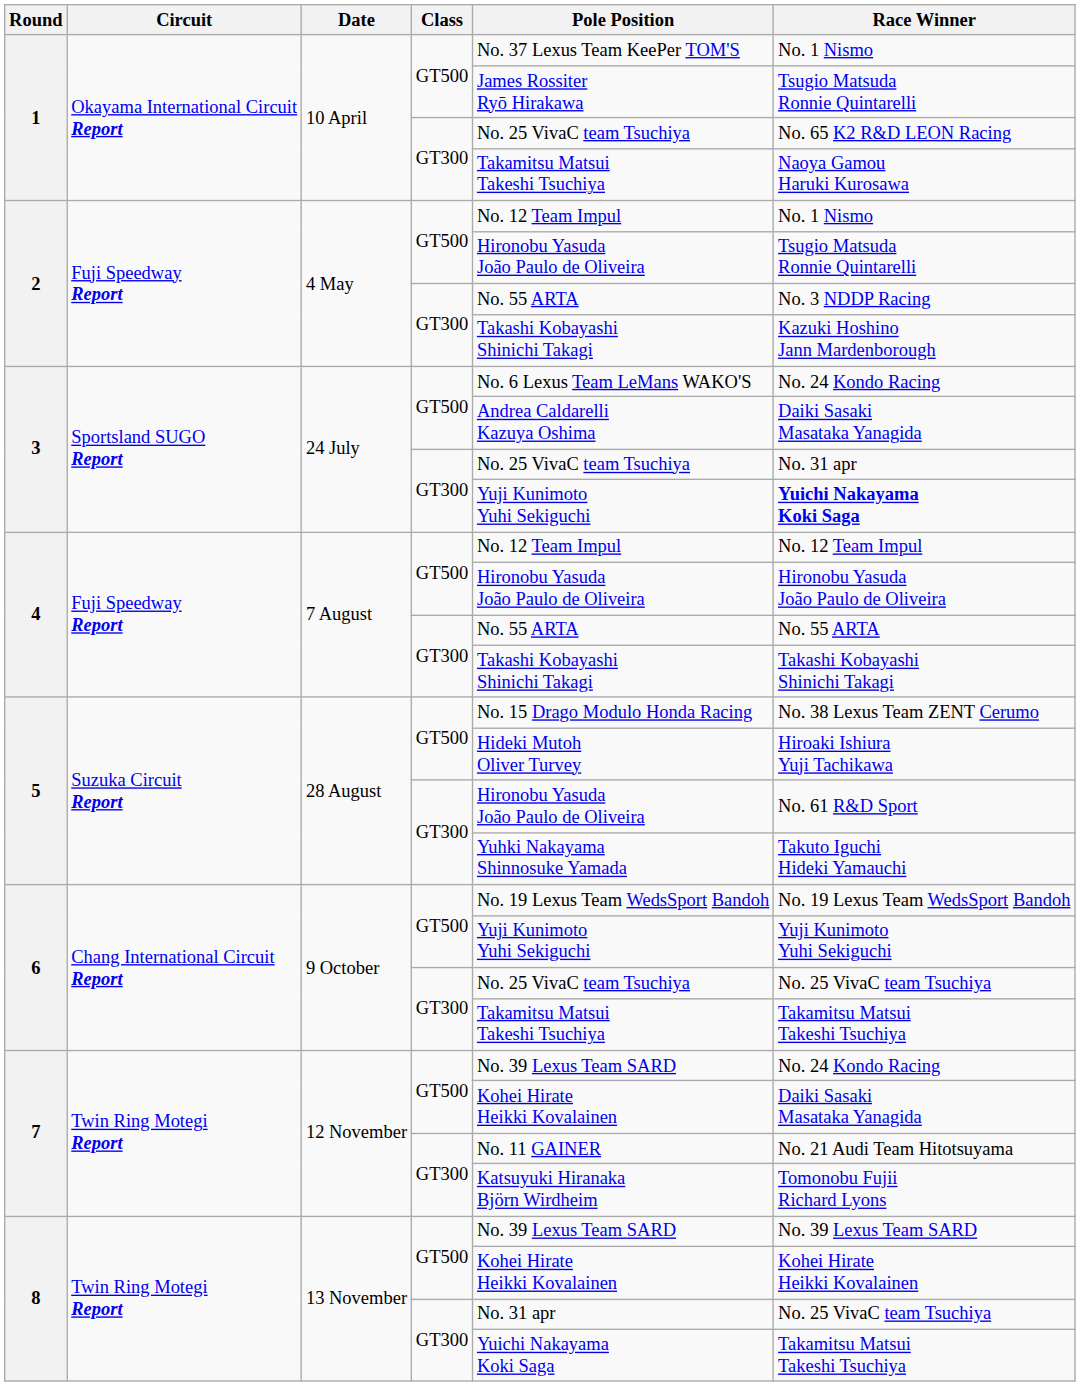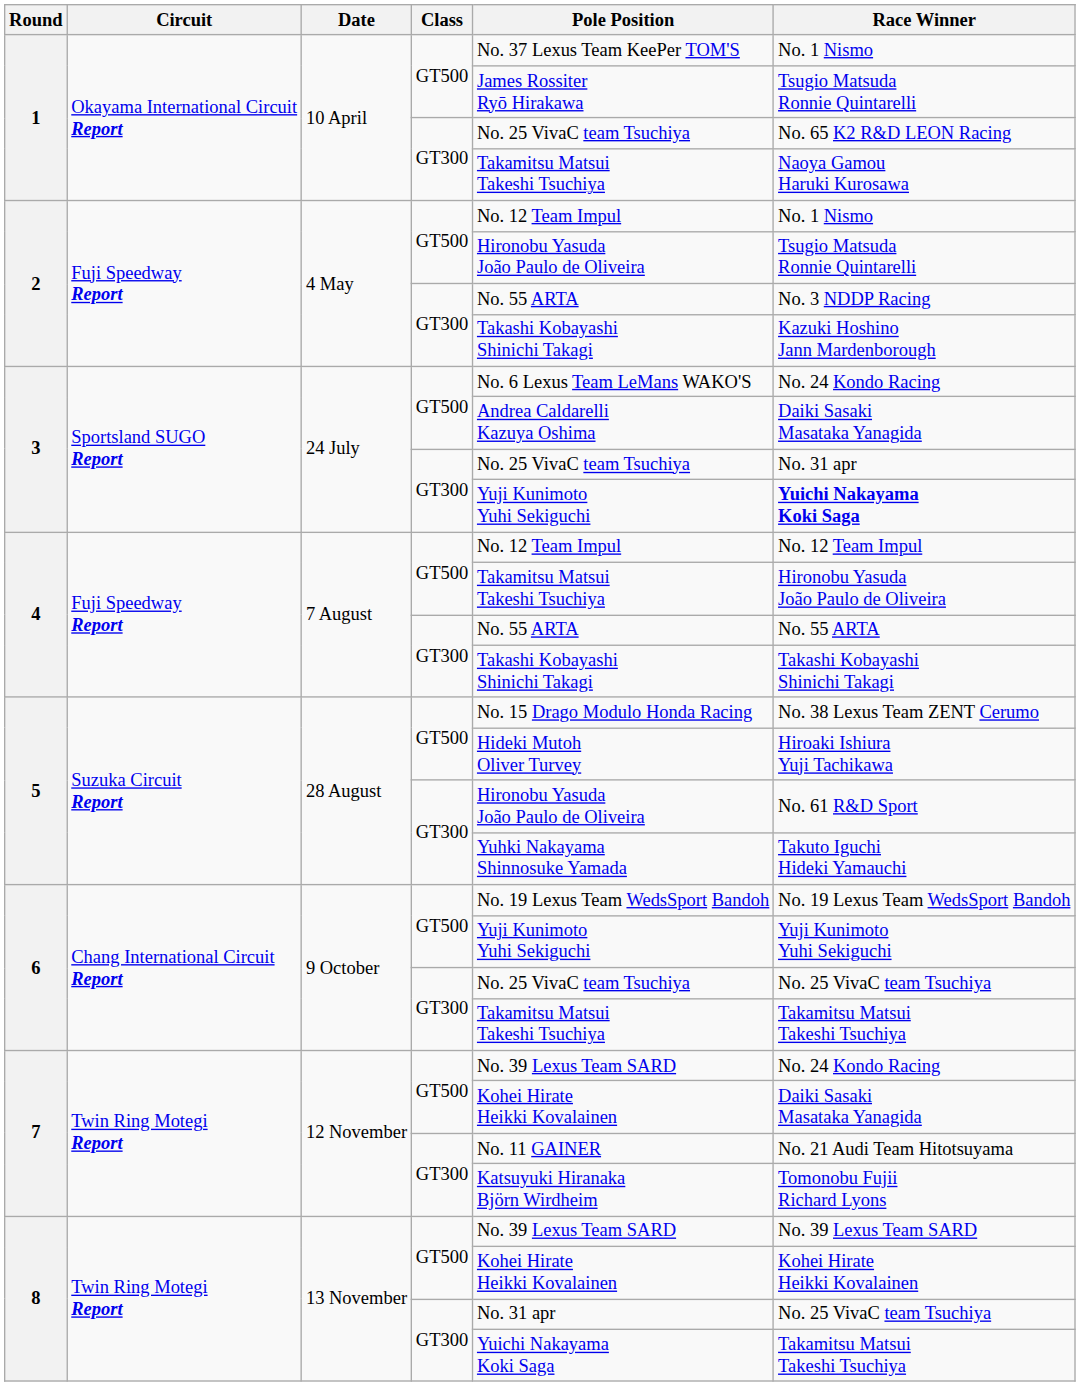row 15 | Pole Position: Hironobu Yasuda João Paulo de Oliveira -> Takamitsu Matsui Takeshi Tsuchiya
